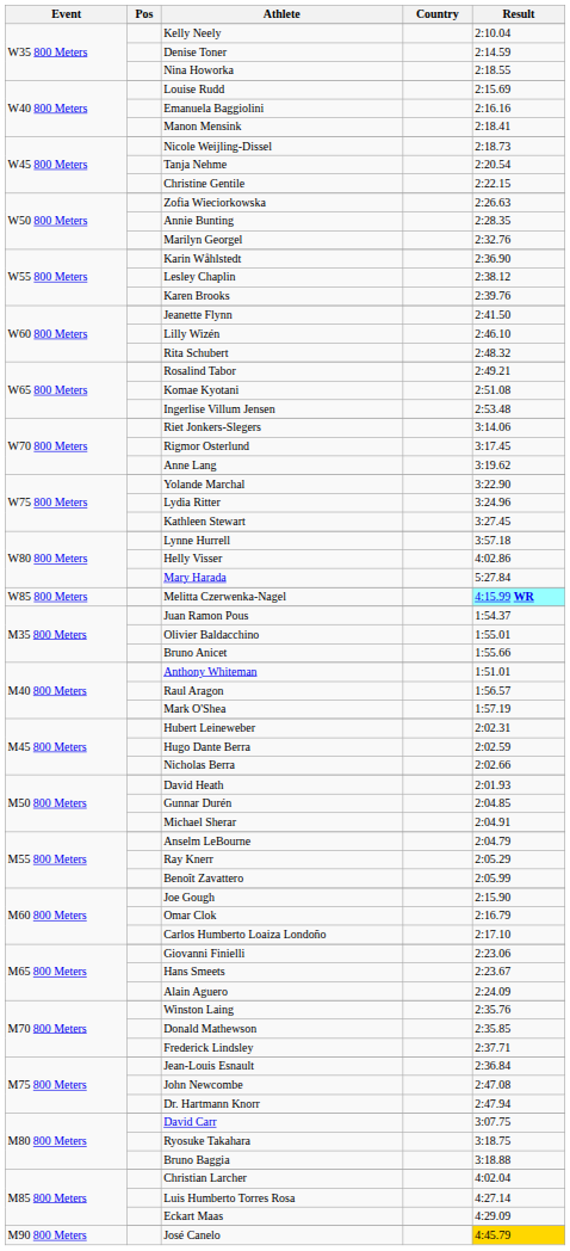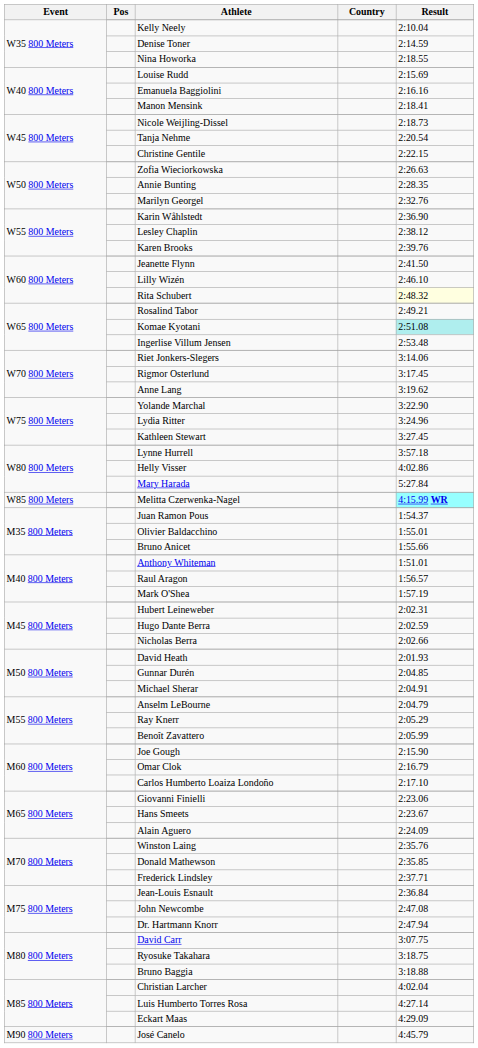Rita Schubert | Result: no background -> lightyellow background
Komae Kyotani | Result: no background -> paleturquoise background
José Canelo | Result: gold background -> no background
